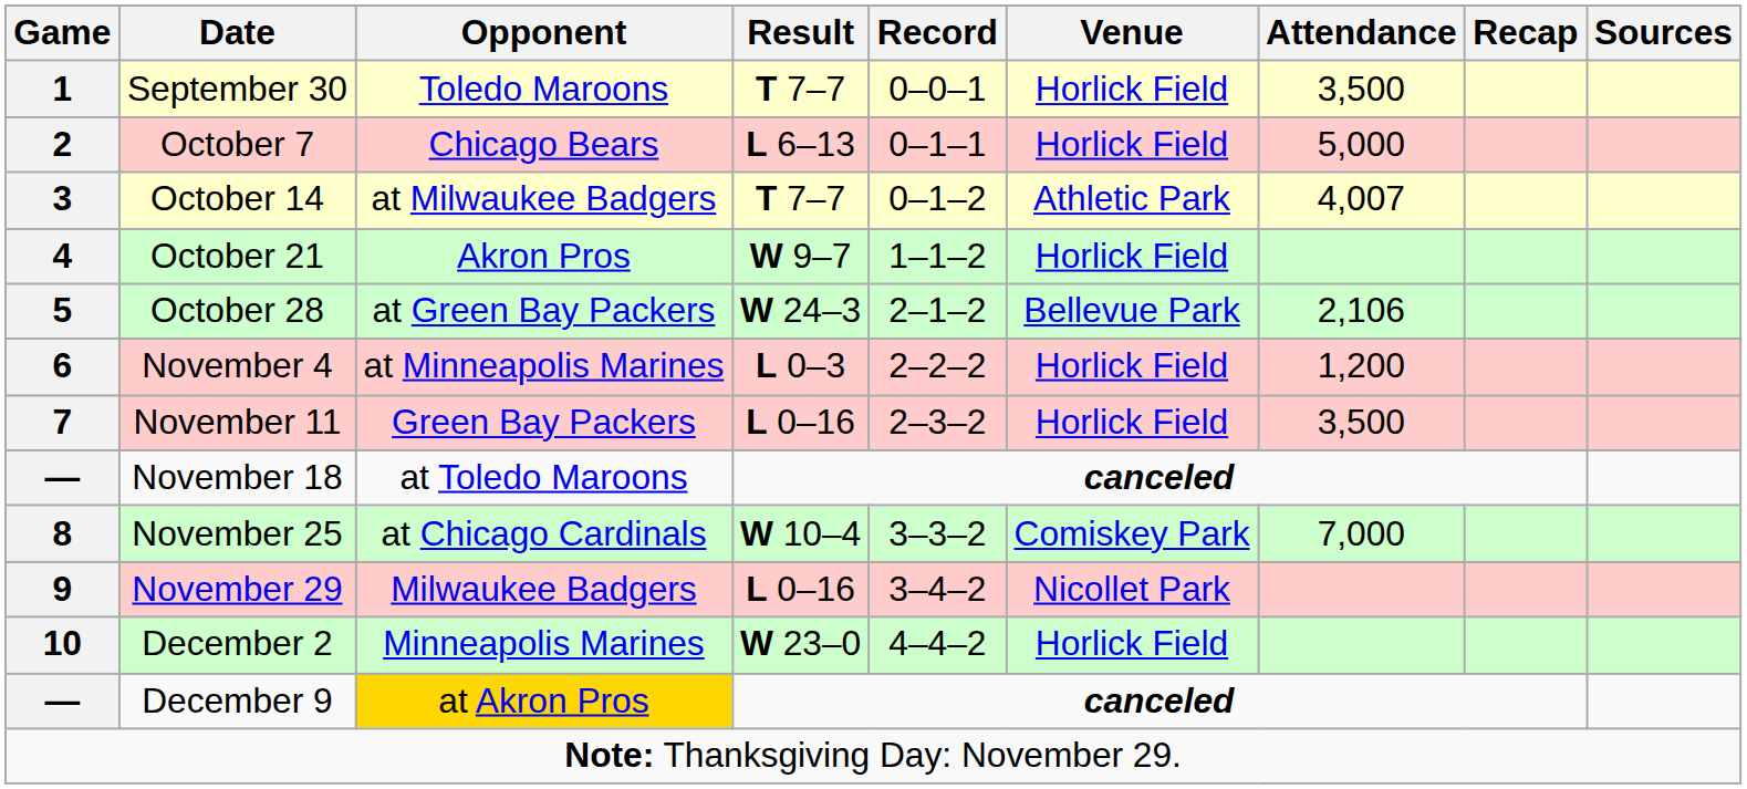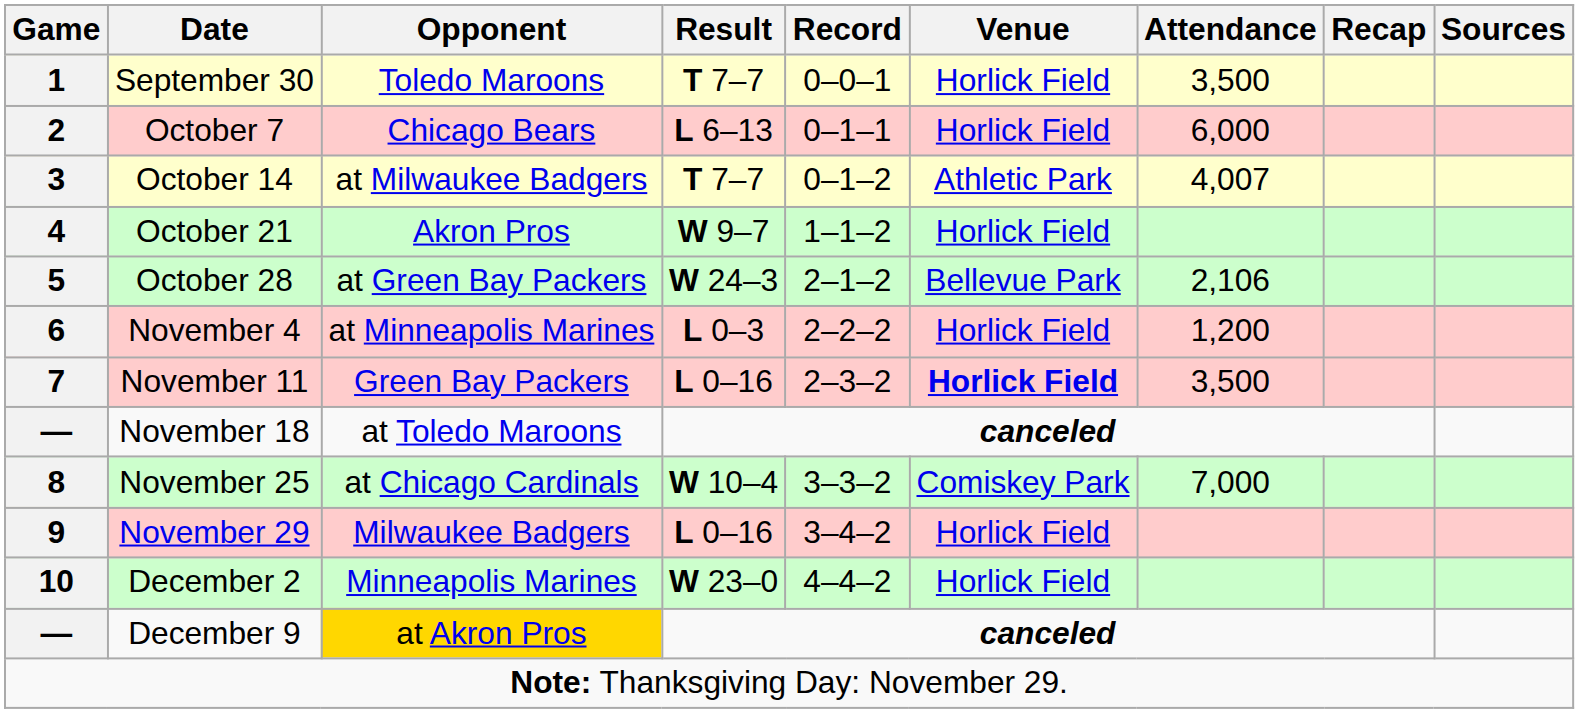2 | Attendance: 5,000 -> 6,000
7 | Venue: normal -> bold
9 | Venue: Nicollet Park -> Horlick Field
